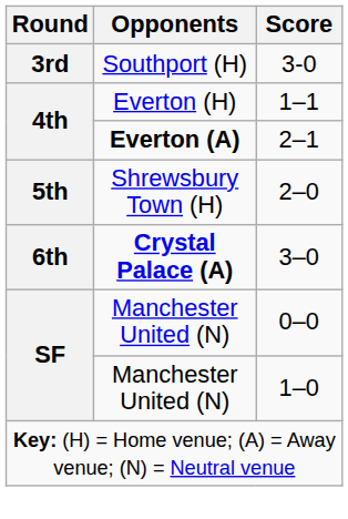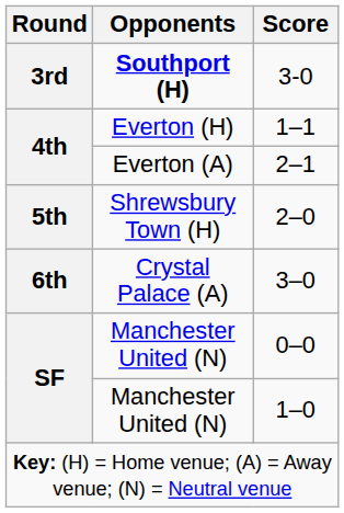3-0 | Opponents: normal -> bold
2–1 | Opponents: bold -> normal
3–0 | Opponents: bold -> normal
